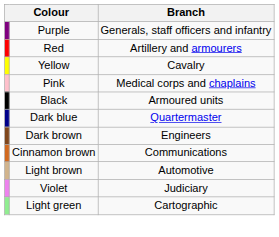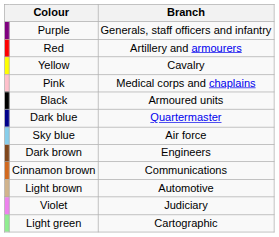+ row: Sky blue | Air force
